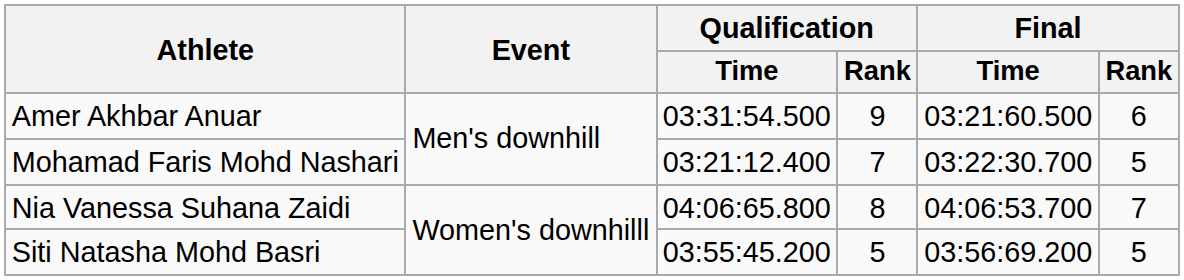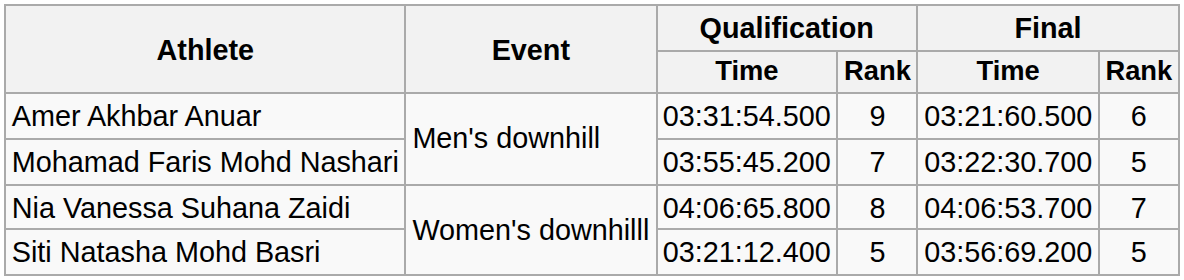Mohamad Faris Mohd Nashari | Qualification / Time: 03:21:12.400 -> 03:55:45.200
Siti Natasha Mohd Basri | Qualification / Time: 03:55:45.200 -> 03:21:12.400
